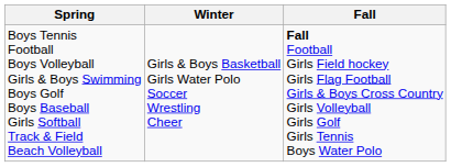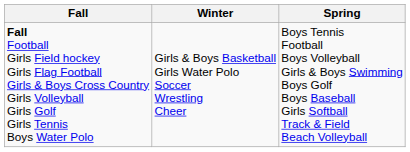columns swapped: Fall <-> Spring
